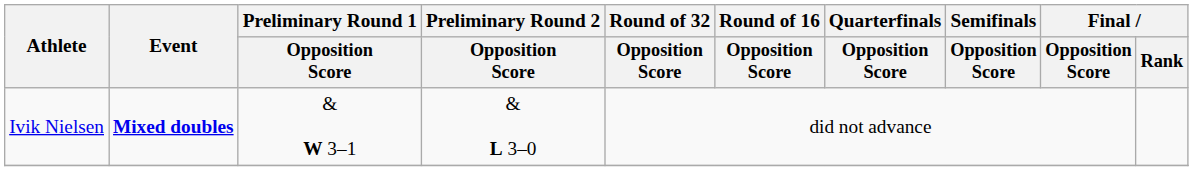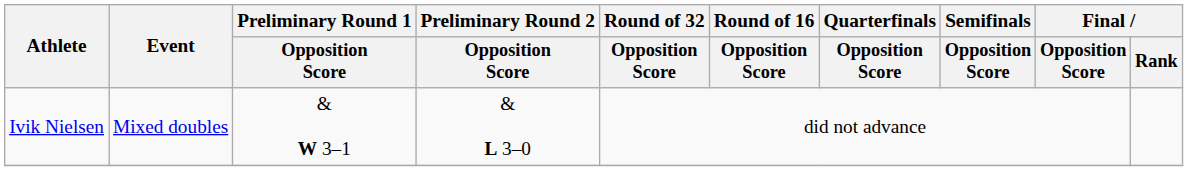Ivik Nielsen | Event: bold -> normal
